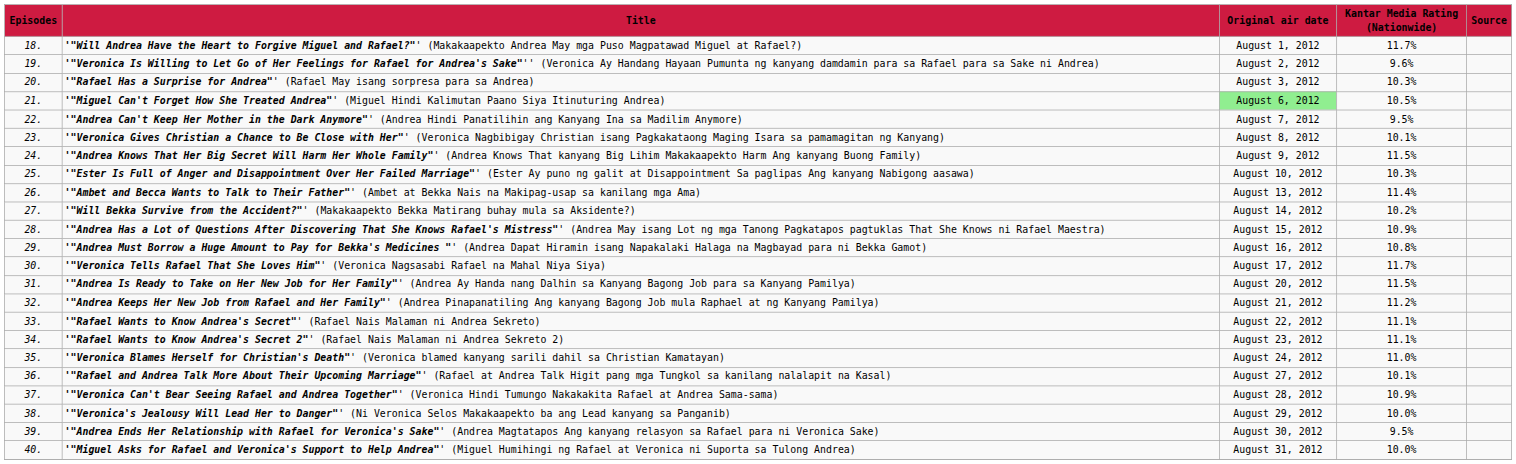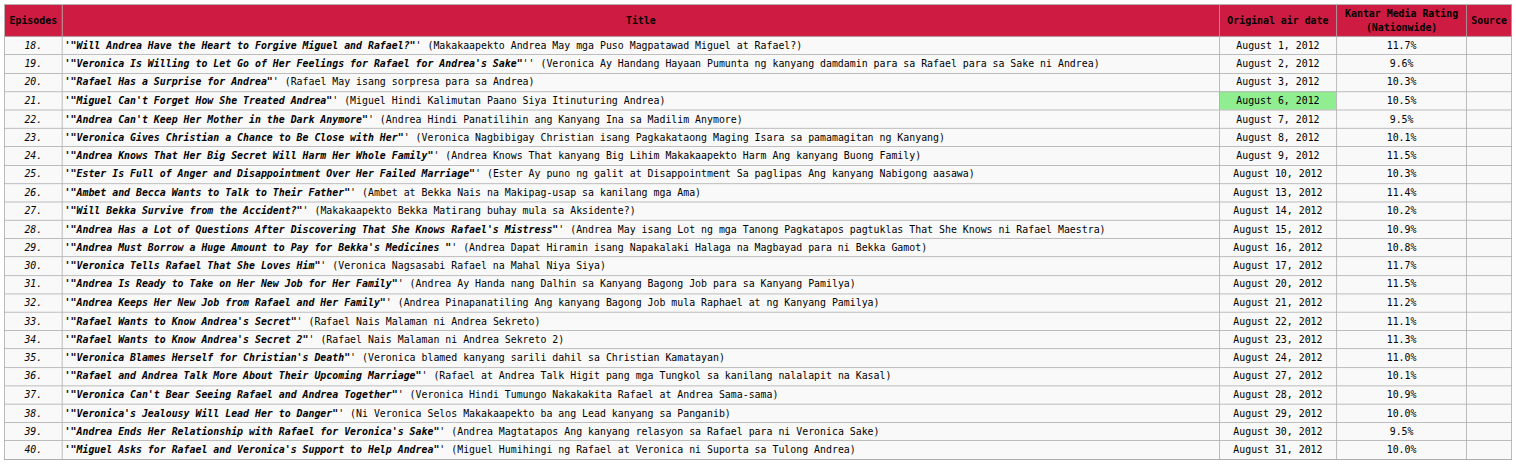row 18 | Kantar Media Rating (Nationwide): 11.1% -> 11.3%
